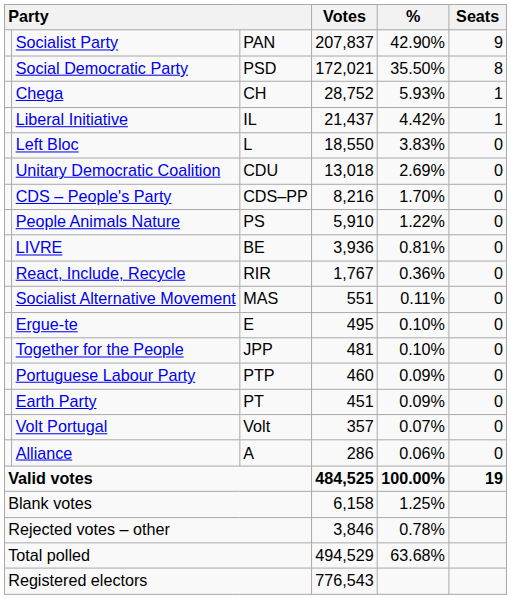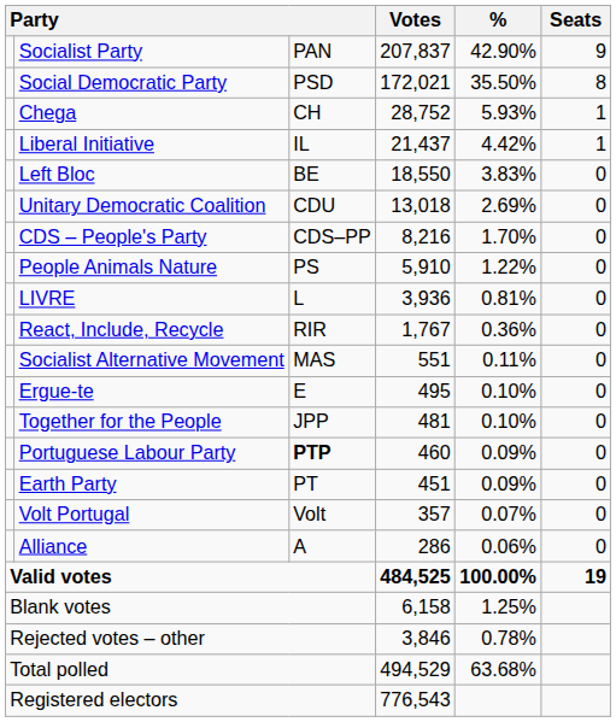Left Bloc | column 3: L -> BE
LIVRE | column 3: BE -> L
Portuguese Labour Party | column 3: normal -> bold
